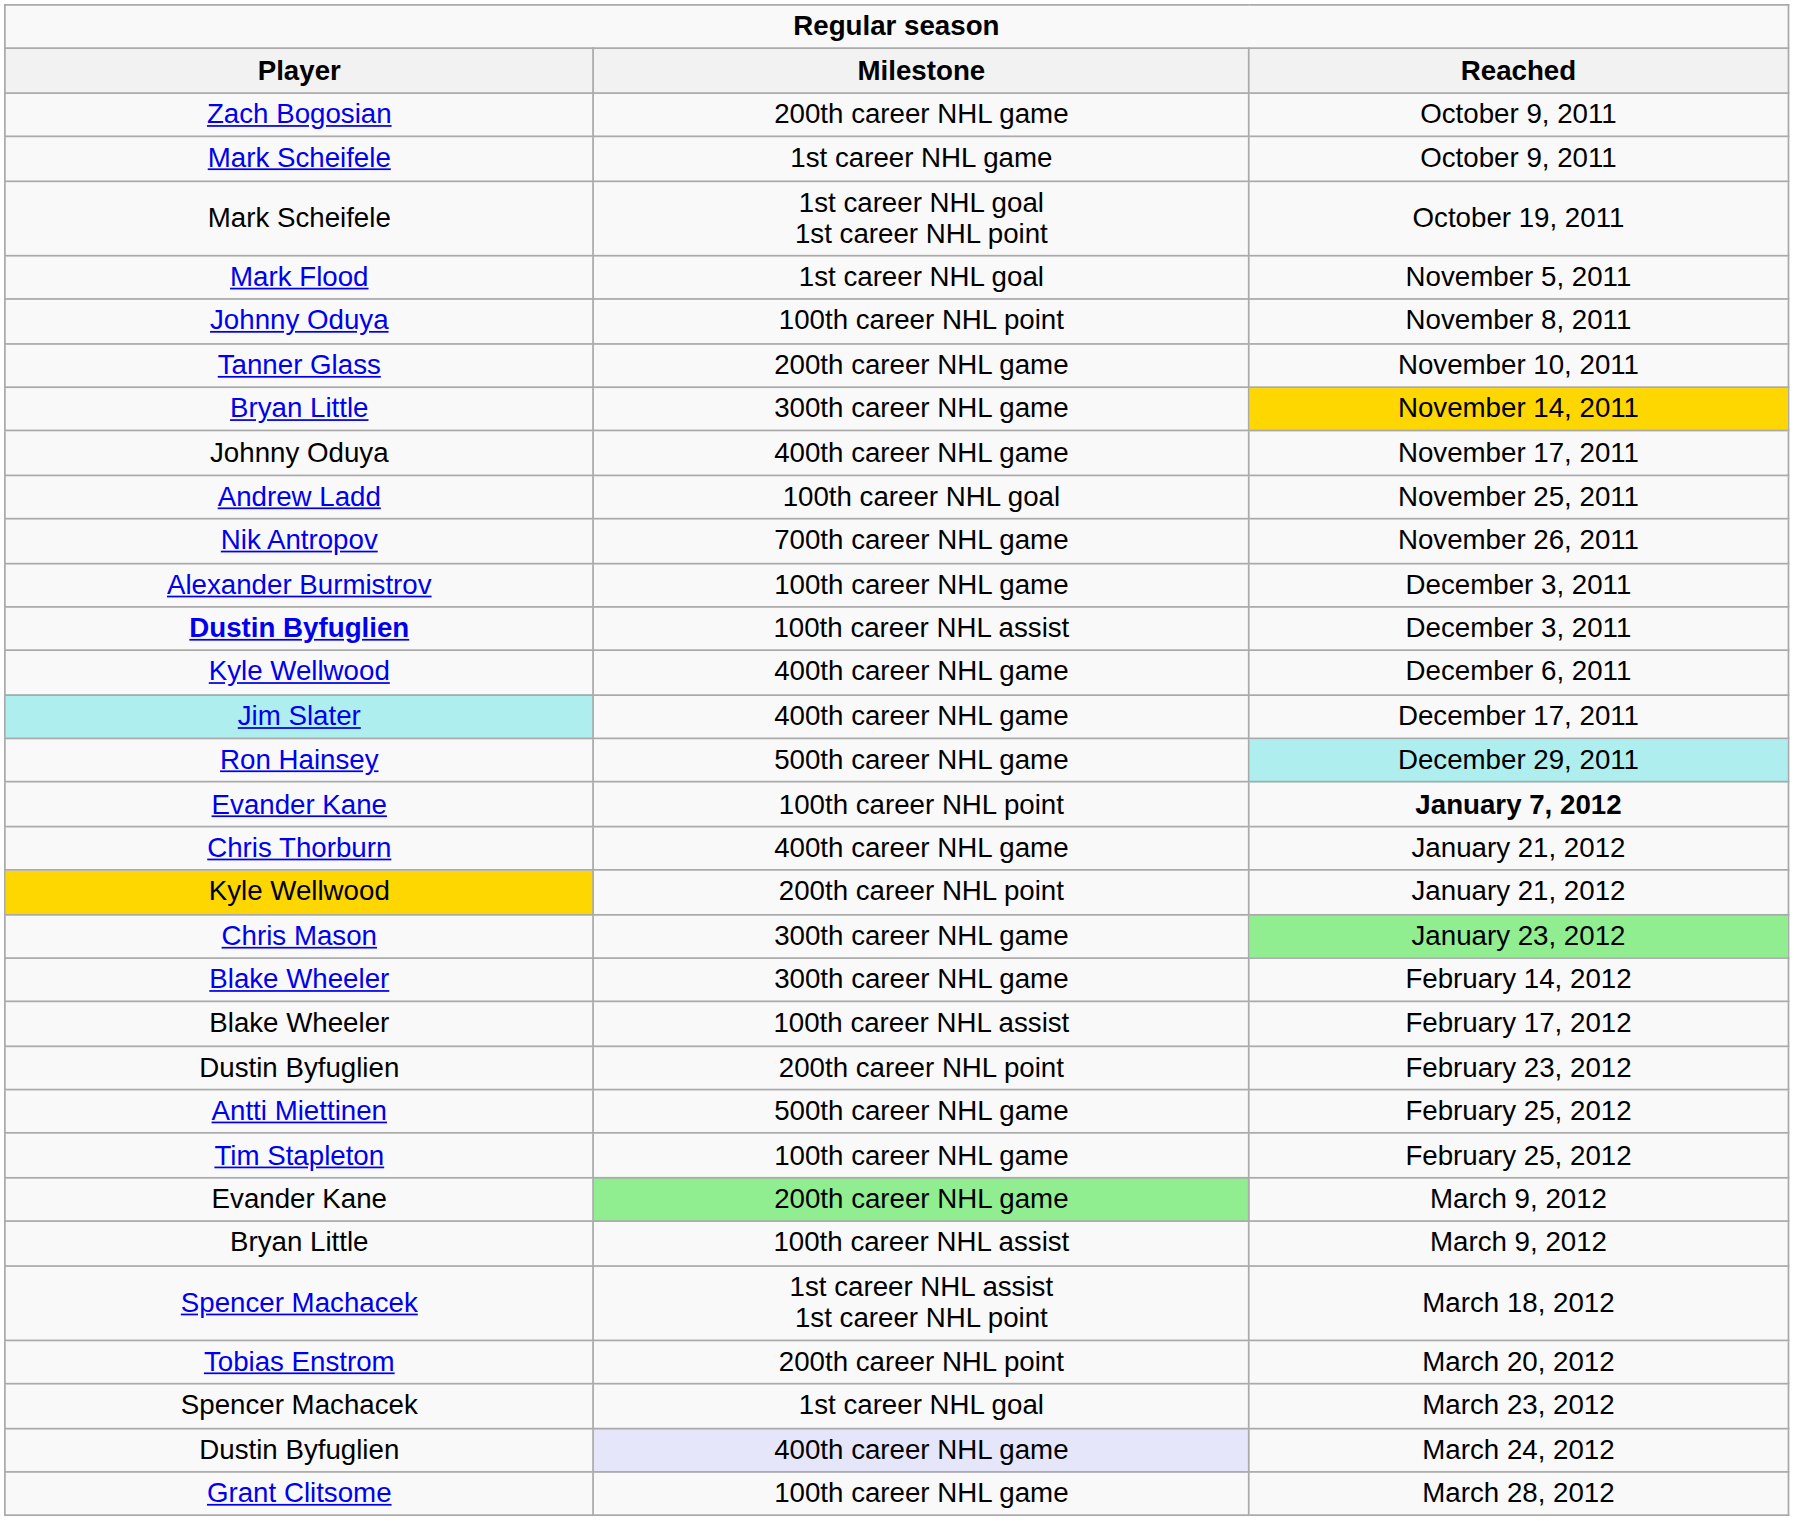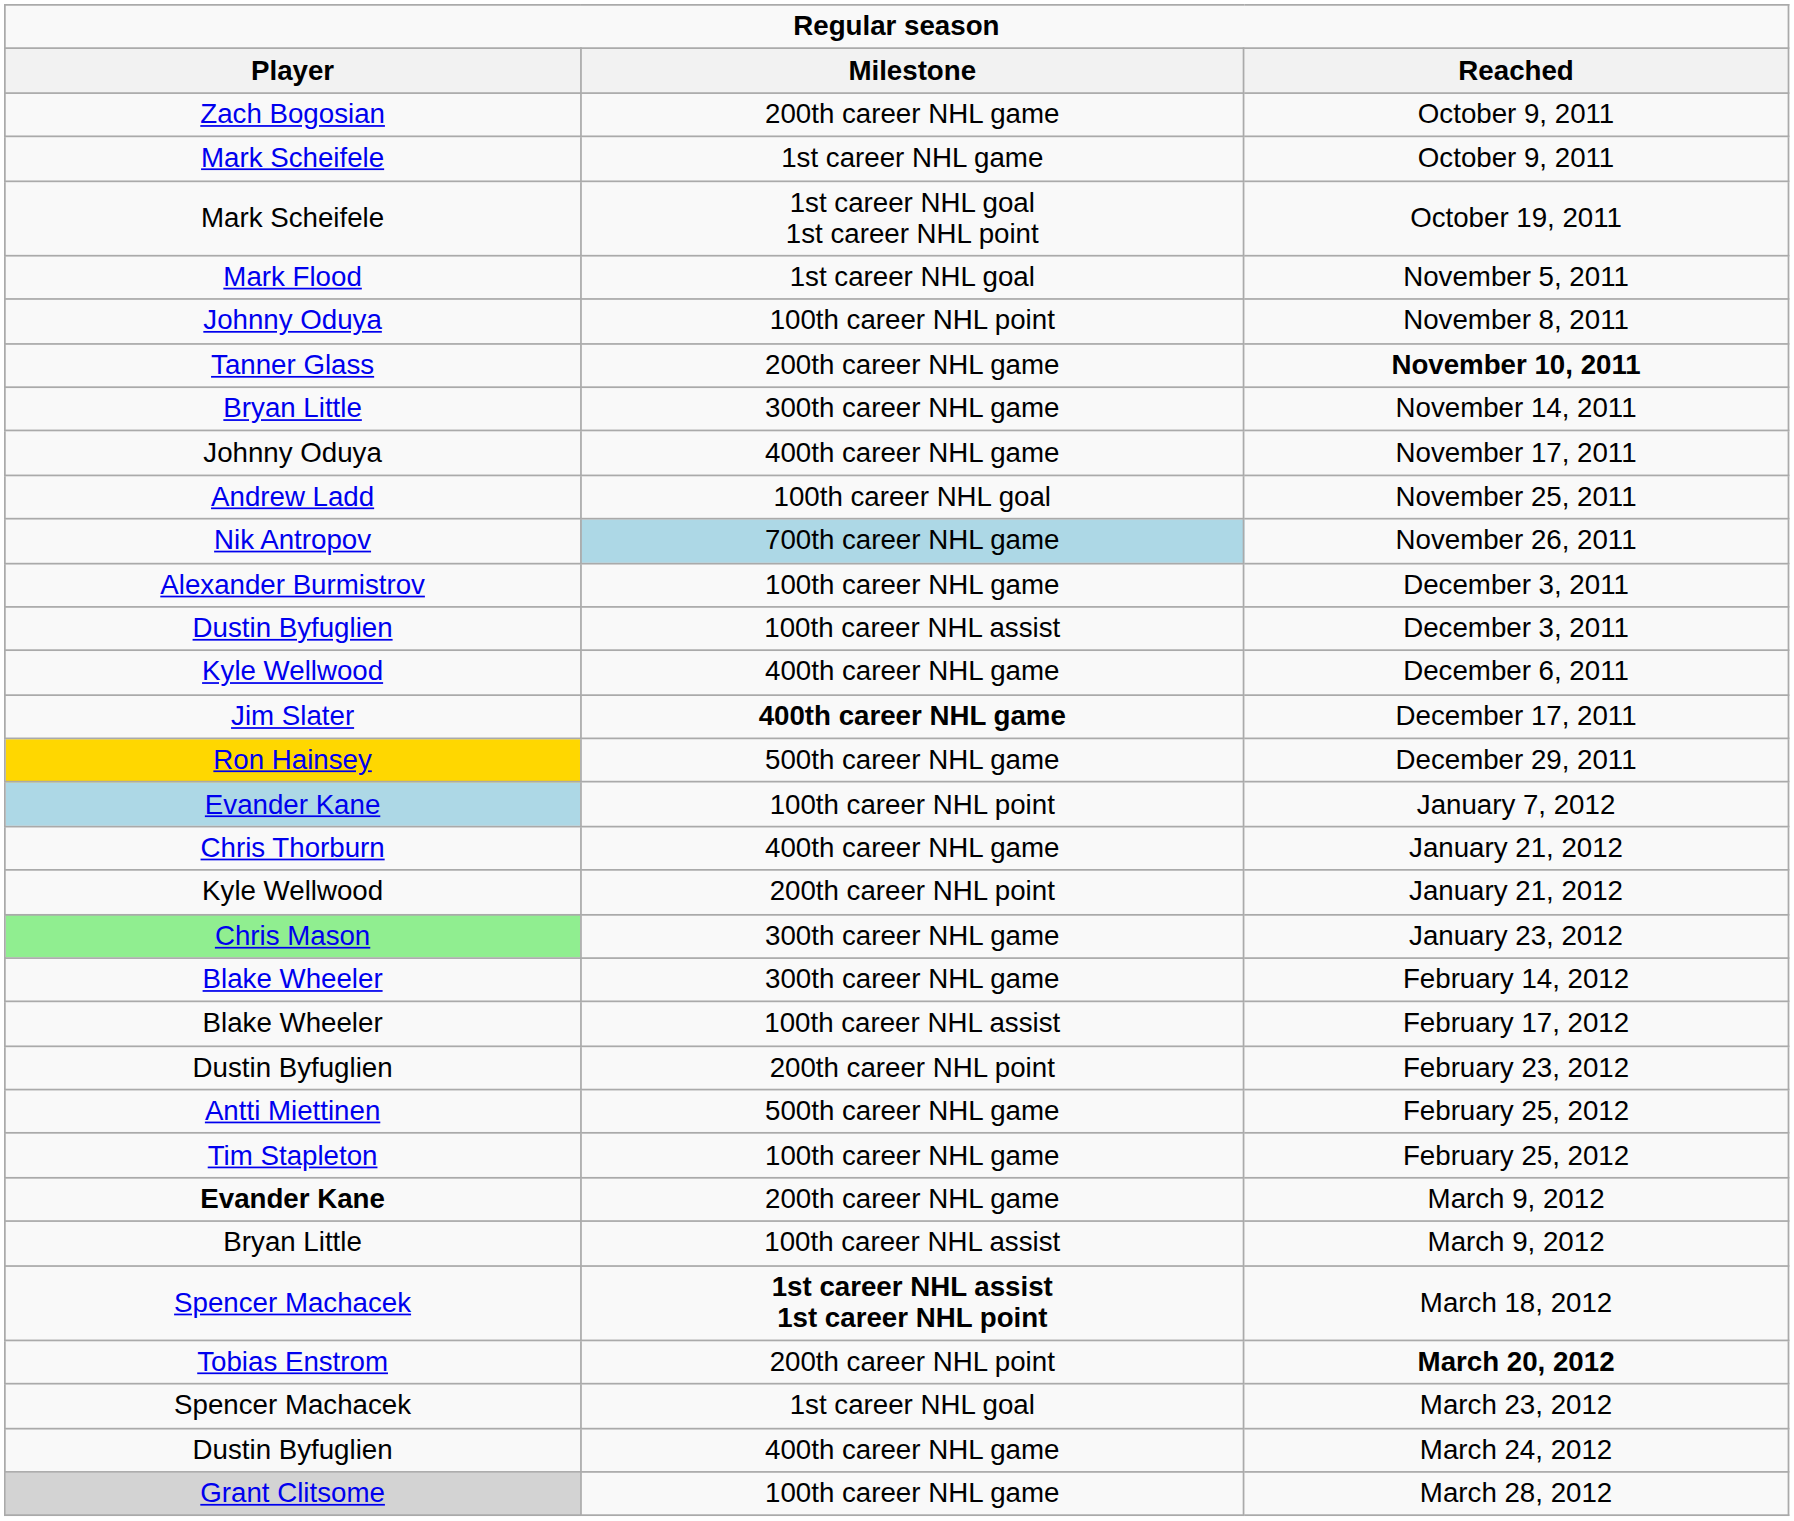row 8 | Reached: normal -> bold
row 9 | Reached: gold background -> no background
row 12 | Milestone: no background -> lightblue background
row 14 | Player: bold -> normal
row 16 | Player: paleturquoise background -> no background
row 16 | Milestone: normal -> bold
row 17 | Player: no background -> gold background
row 17 | Reached: paleturquoise background -> no background
row 18 | Player: no background -> lightblue background
row 18 | Reached: bold -> normal
row 20 | Player: gold background -> no background
row 21 | Player: no background -> lightgreen background
row 21 | Reached: lightgreen background -> no background
row 27 | Player: normal -> bold
row 27 | Milestone: lightgreen background -> no background
row 29 | Milestone: normal -> bold
row 30 | Reached: normal -> bold
row 32 | Milestone: lavender background -> no background
row 33 | Player: no background -> lightgrey background
